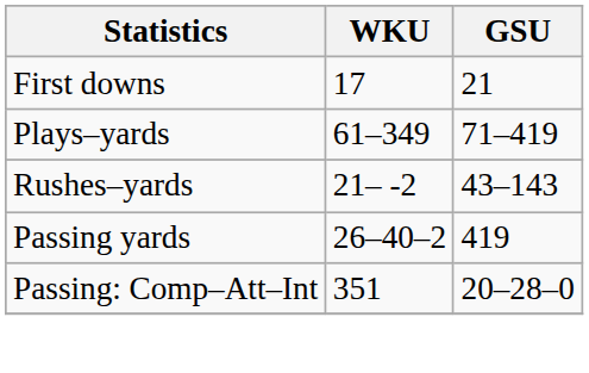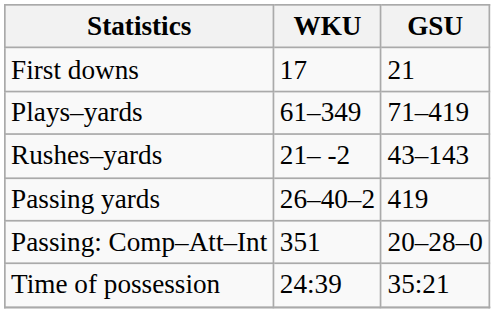+ row: Time of possession | 24:39 | 35:21
